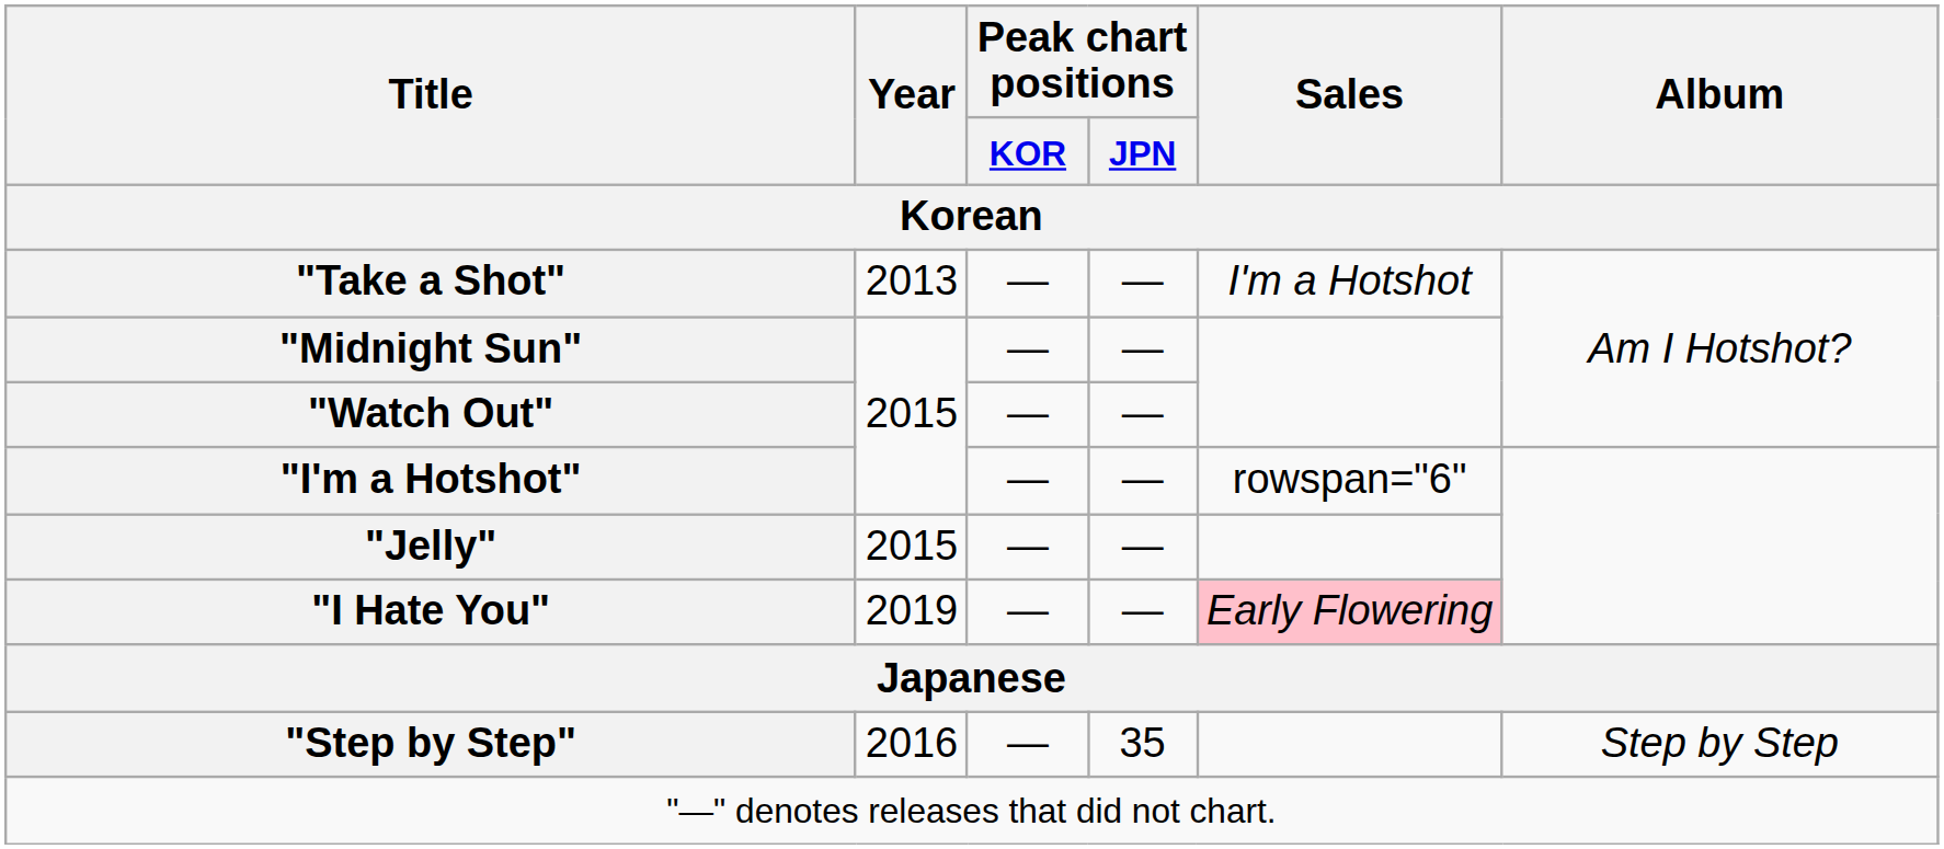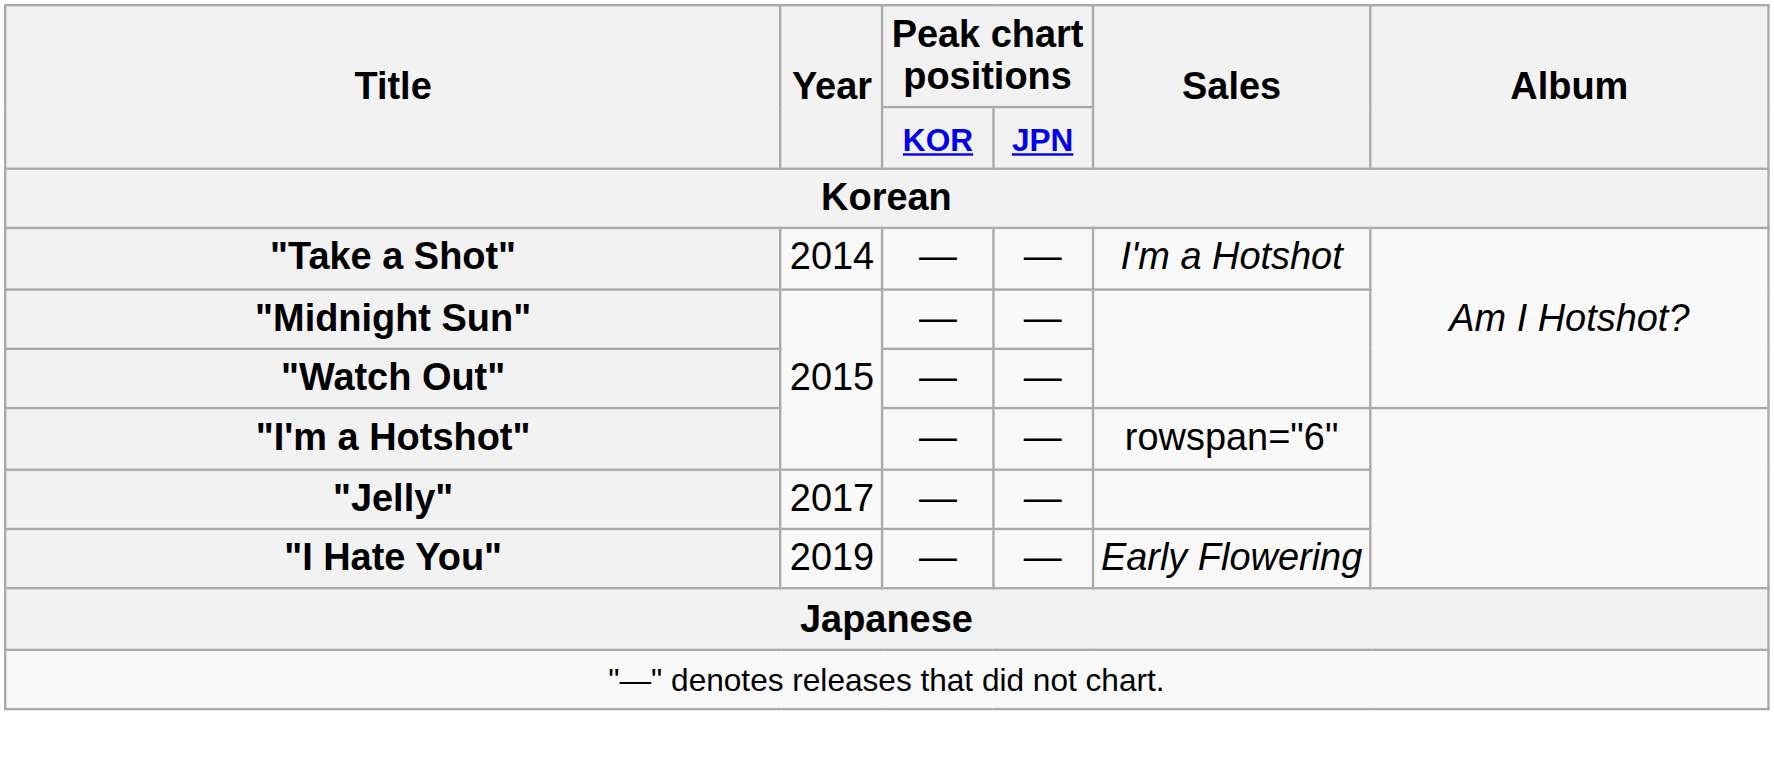"Take a Shot" | Year: 2013 -> 2014
"Jelly" | Year: 2015 -> 2017
"I Hate You" | Sales: pink background -> no background
- row: "Step by Step" | 2016 | — | 35 | Step by Step
